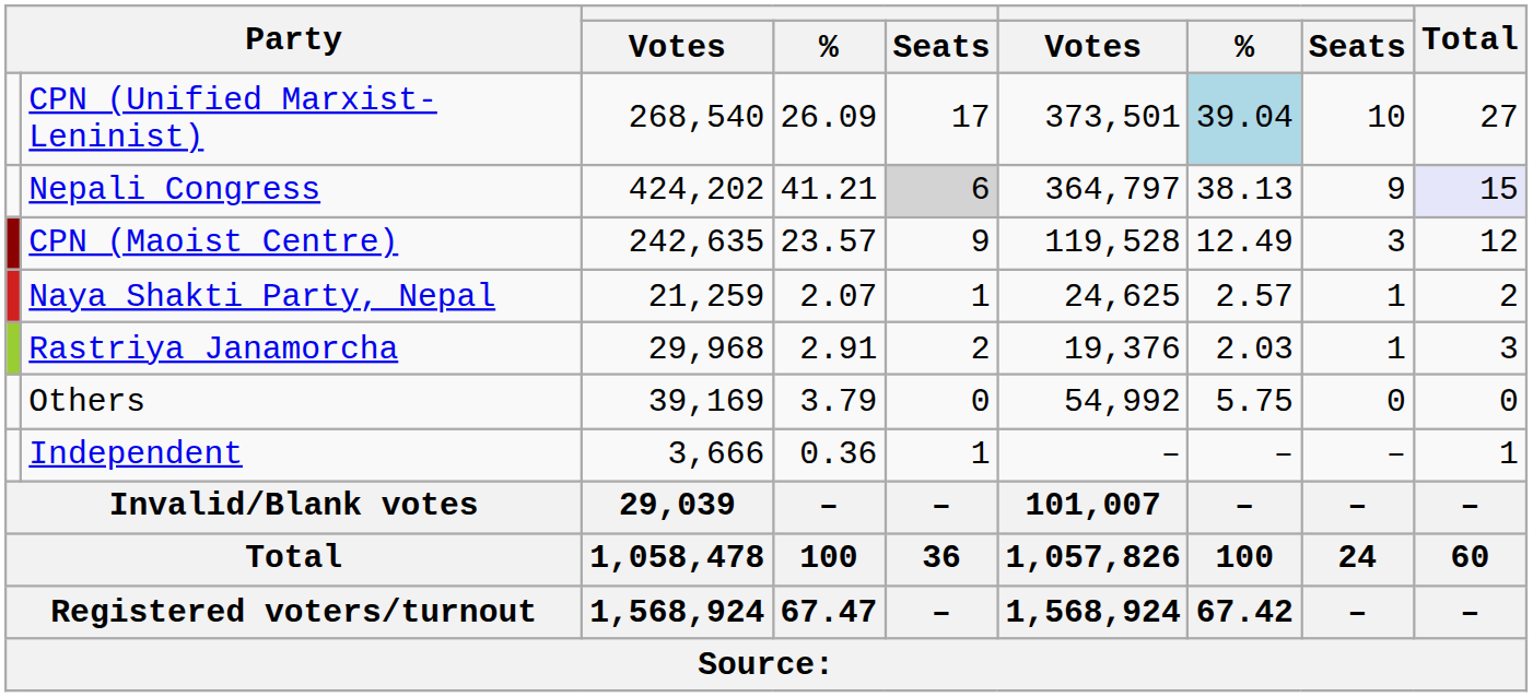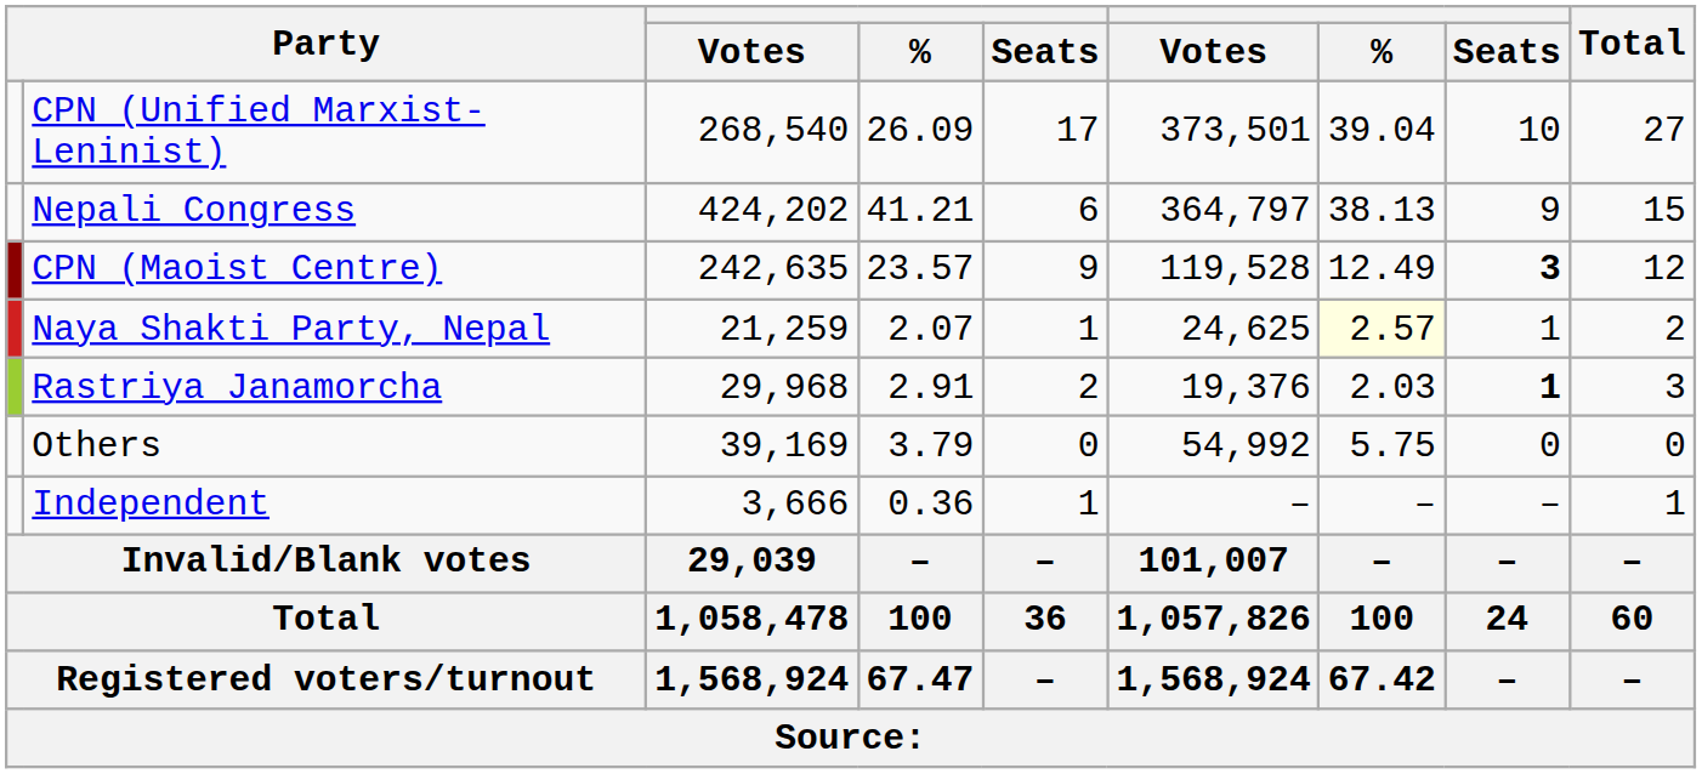CPN (Unified Marxist-Leninist) | column 7: lightblue background -> no background
Nepali Congress | column 5: lightgrey background -> no background
Nepali Congress | Total: lavender background -> no background
CPN (Maoist Centre) | column 8: normal -> bold
Naya Shakti Party, Nepal | column 7: no background -> lightyellow background
Rastriya Janamorcha | column 8: normal -> bold
